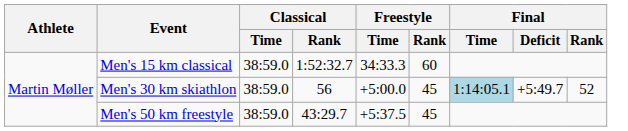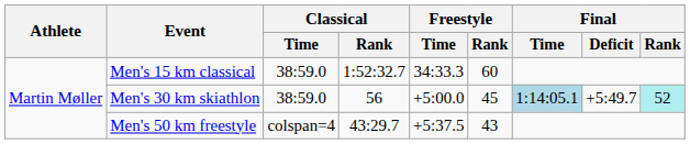Men's 30 km skiathlon | Final / Rank: no background -> paleturquoise background
Men's 50 km freestyle | Classical / Time: 38:59.0 -> colspan=4
Men's 50 km freestyle | Freestyle / Rank: 45 -> 43
